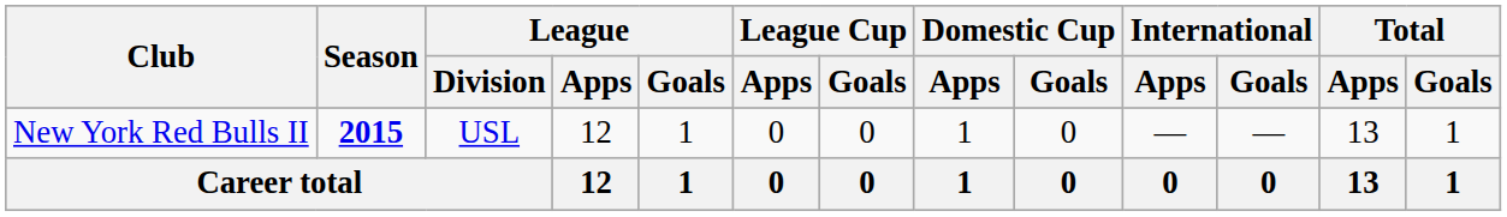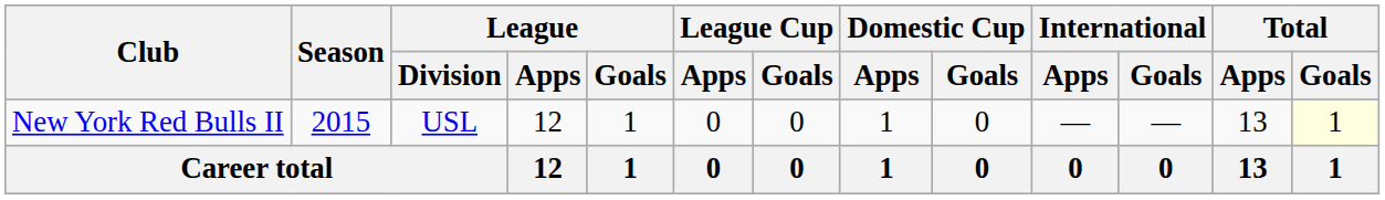New York Red Bulls II | Season: bold -> normal
New York Red Bulls II | Total / Goals: no background -> lightyellow background
